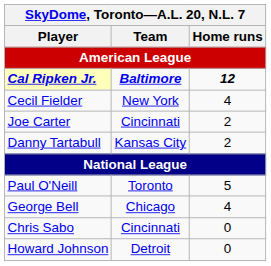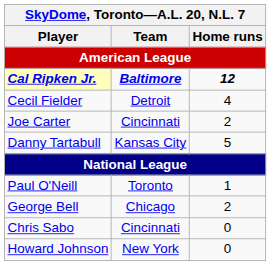Cecil Fielder | Team: New York -> Detroit
Danny Tartabull | Home runs: 2 -> 5
Paul O'Neill | Home runs: 5 -> 1
George Bell | Home runs: 4 -> 2
Howard Johnson | Team: Detroit -> New York
